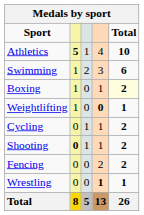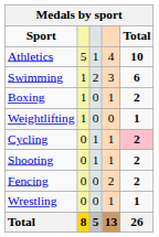Athletics | column 2: bold -> normal
Boxing | Total: lightyellow background -> no background
Weightlifting | column 4: bold -> normal
Cycling | Total: no background -> pink background
Shooting | column 2: bold -> normal
Wrestling | column 4: bold -> normal
